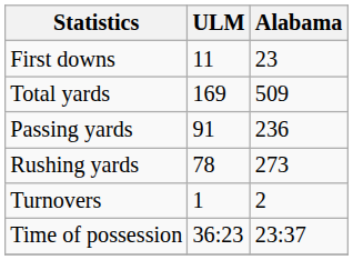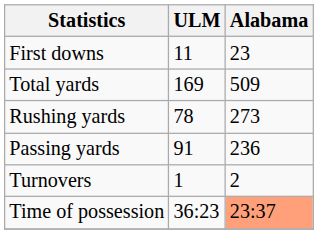rows swapped: Rushing yards <-> Passing yards
Time of possession | Alabama: no background -> lightsalmon background
